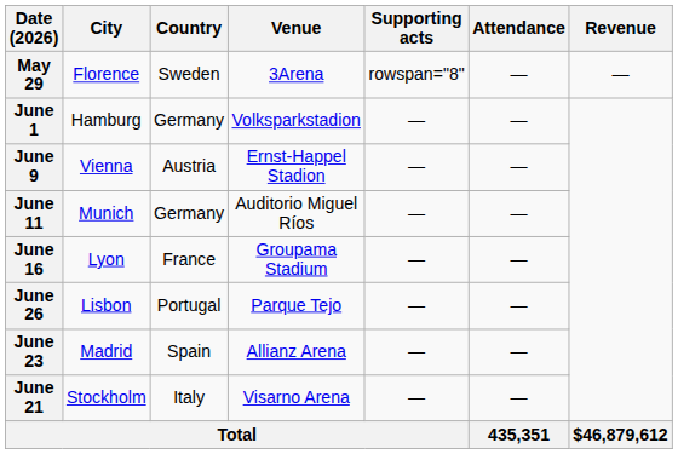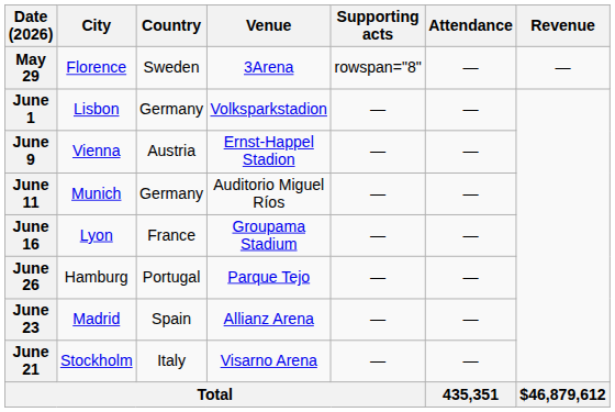June 1 | City: Hamburg -> Lisbon
June 26 | City: Lisbon -> Hamburg
